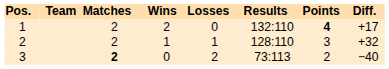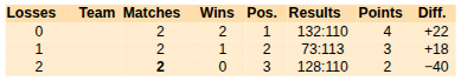columns swapped: Pos. <-> Losses
row 2 | Points: bold -> normal
row 2 | Diff.: +17 -> +22
row 3 | Results: 128:110 -> 73:113
row 3 | Diff.: +32 -> +18
row 4 | Results: 73:113 -> 128:110
